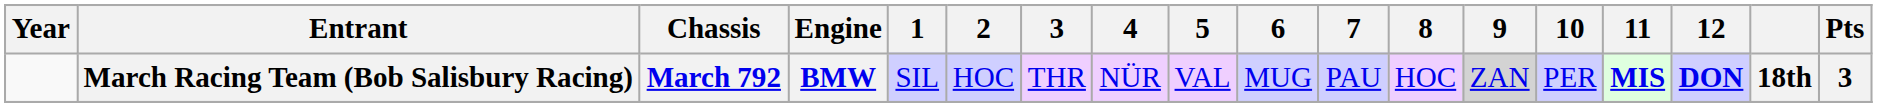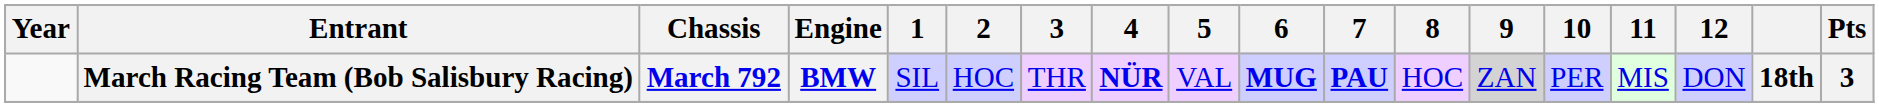March Racing Team (Bob Salisbury Racing) | 4: normal -> bold
March Racing Team (Bob Salisbury Racing) | 6: normal -> bold
March Racing Team (Bob Salisbury Racing) | 7: normal -> bold
March Racing Team (Bob Salisbury Racing) | 11: bold -> normal
March Racing Team (Bob Salisbury Racing) | 12: bold -> normal
